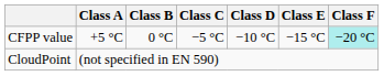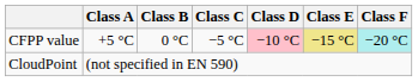CFPP value | Class D: no background -> pink background
CFPP value | Class E: no background -> khaki background
